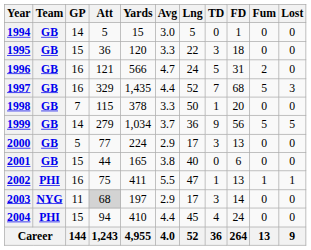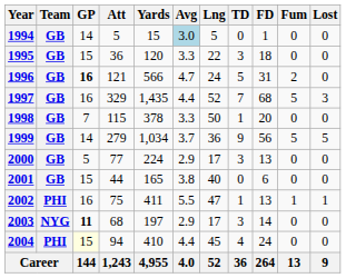1994 | Avg: no background -> lightblue background
1996 | GP: normal -> bold
2003 | GP: normal -> bold
2003 | Att: lightgrey background -> no background
2004 | GP: no background -> lightyellow background
